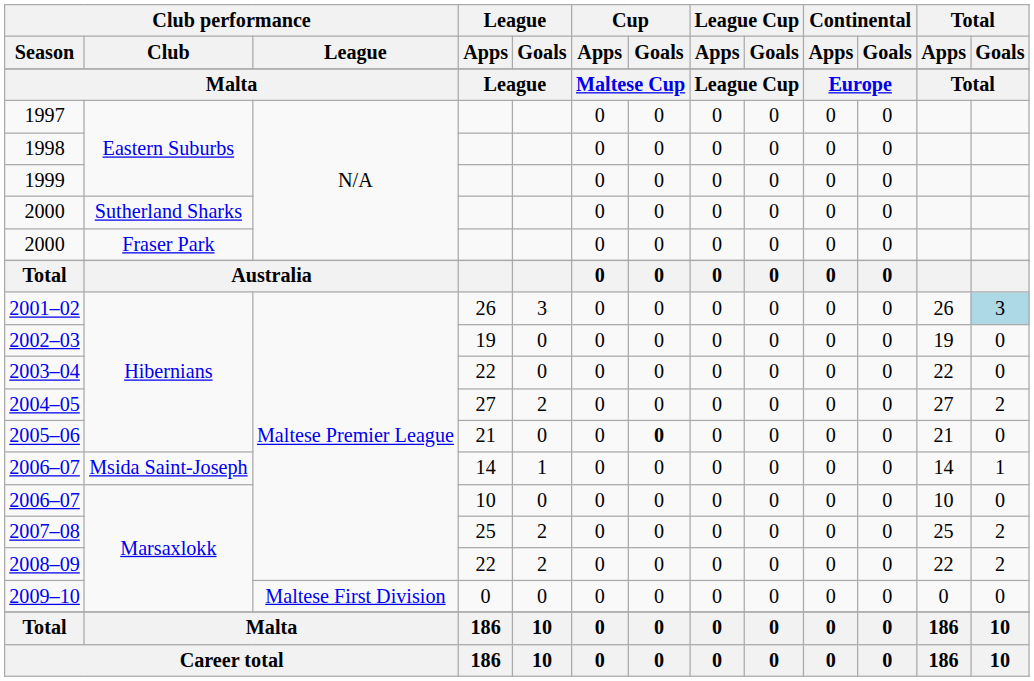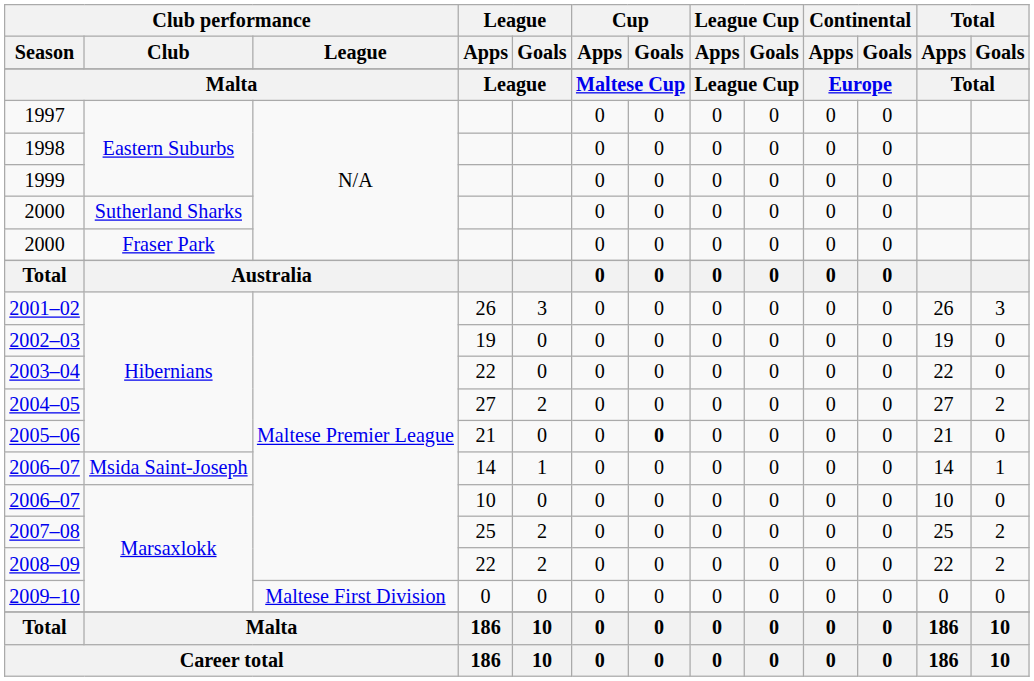2001–02 | Total / Goals: lightblue background -> no background
